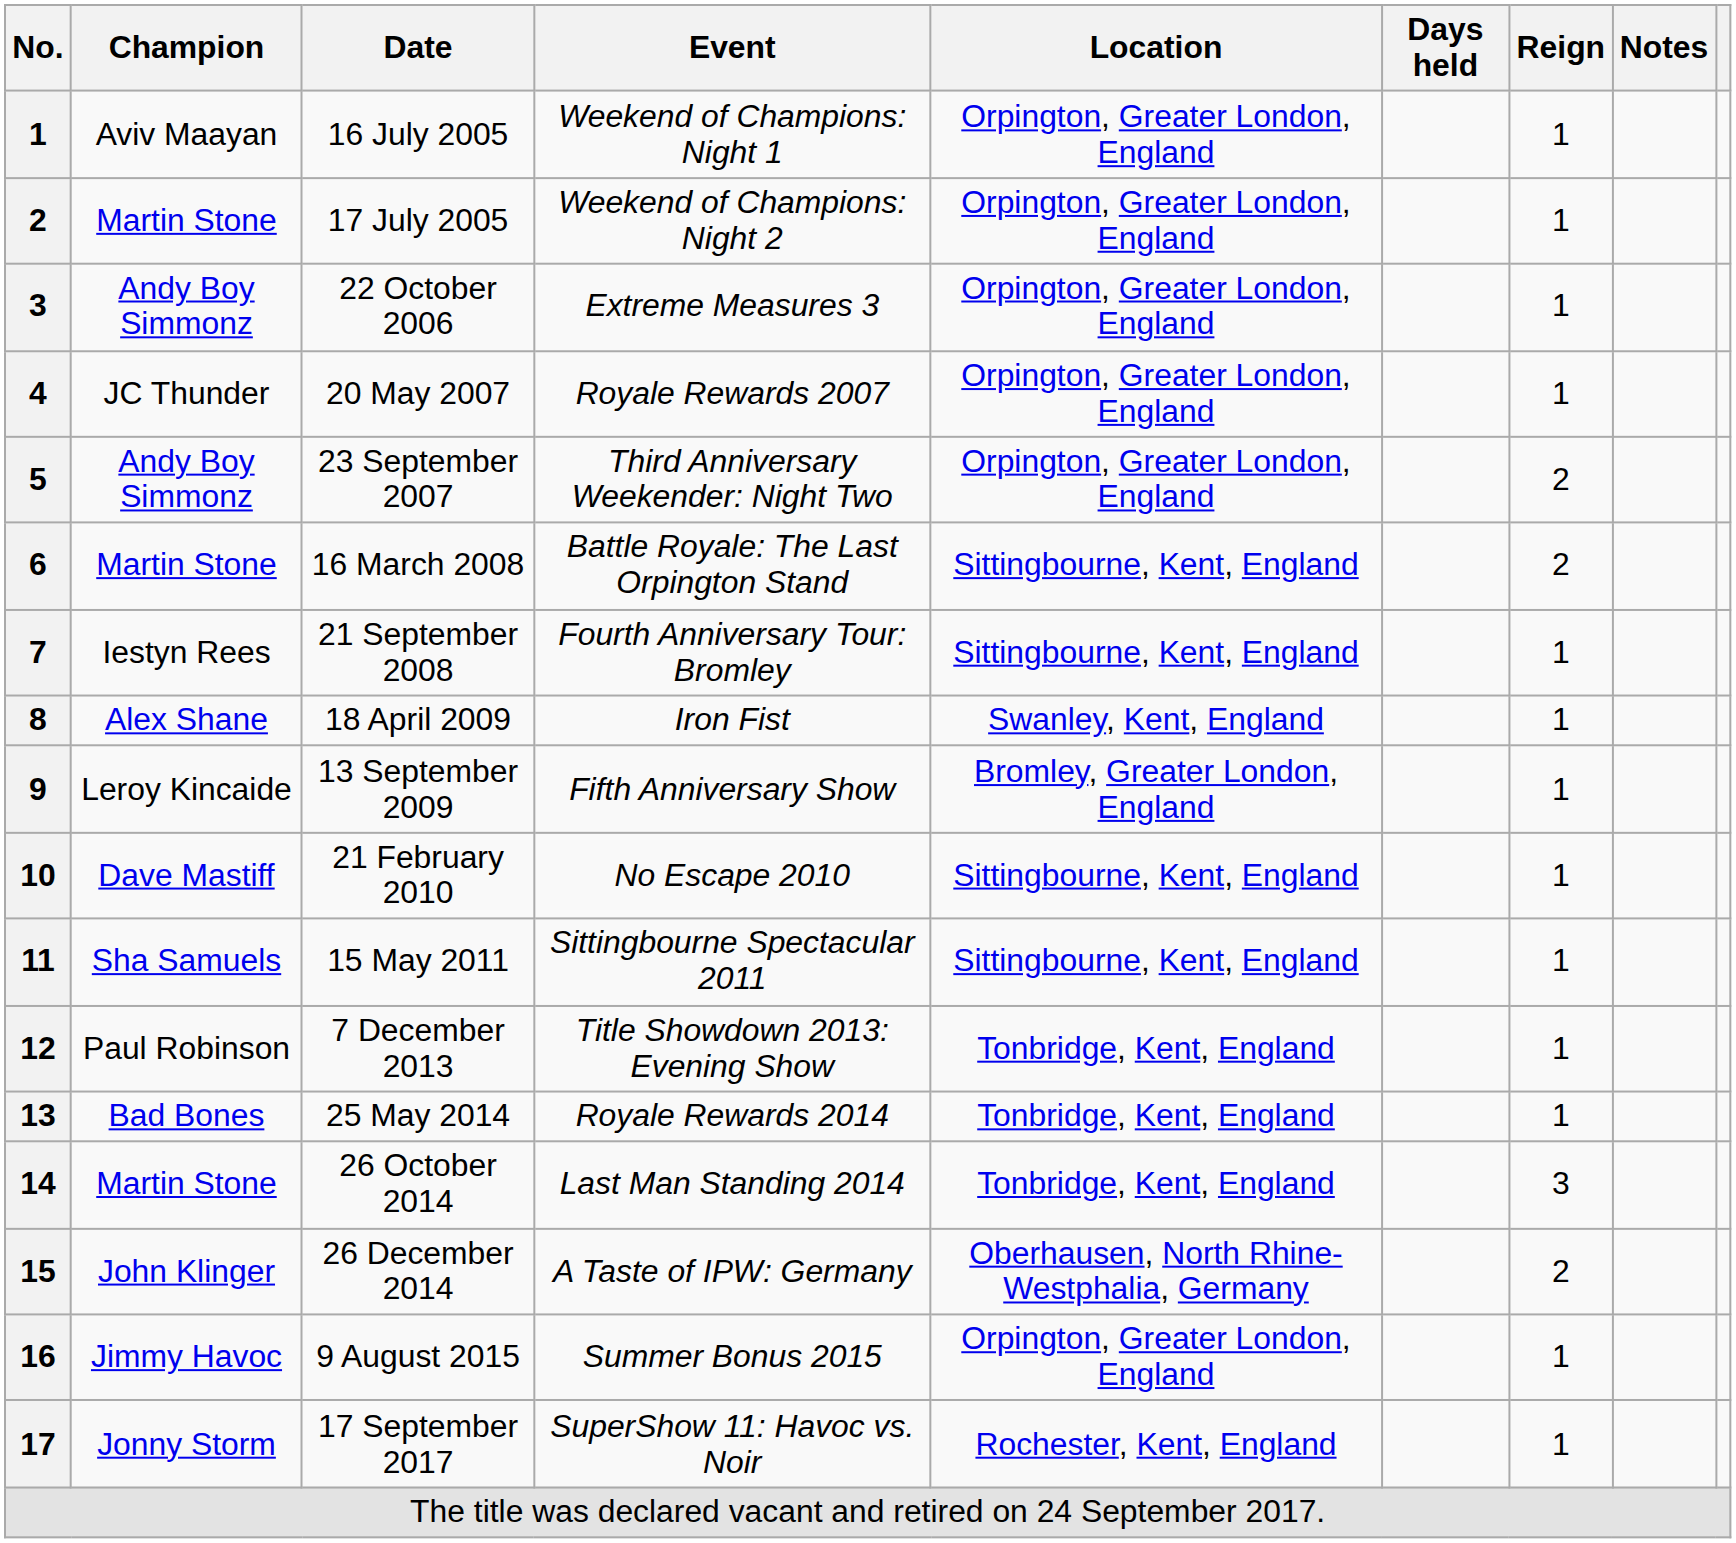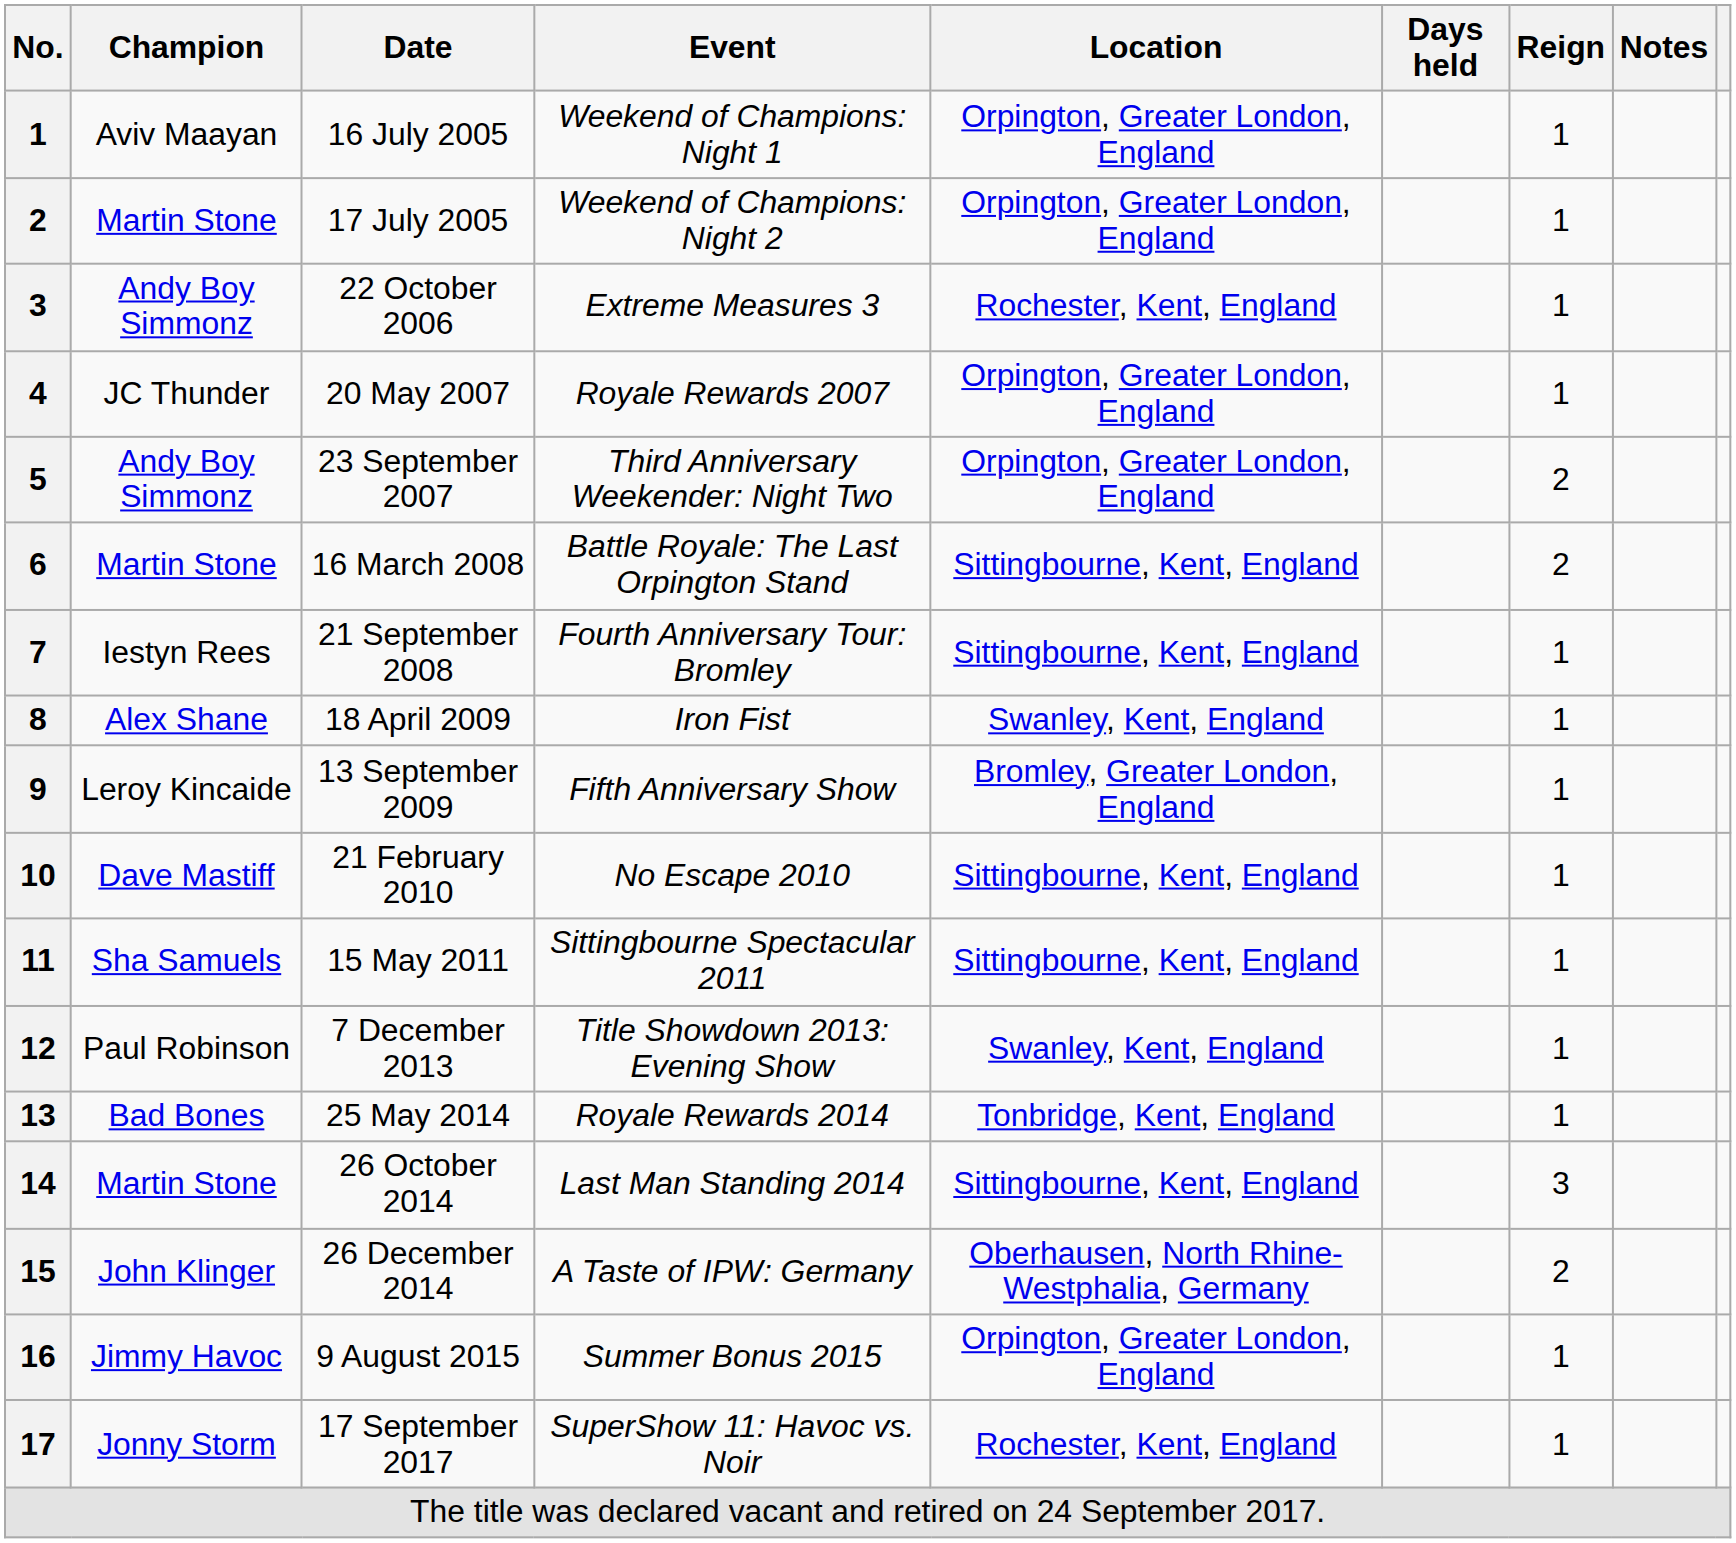22 October 2006 | Location: Orpington, Greater London, England -> Rochester, Kent, England
7 December 2013 | Location: Tonbridge, Kent, England -> Swanley, Kent, England
26 October 2014 | Location: Tonbridge, Kent, England -> Sittingbourne, Kent, England
